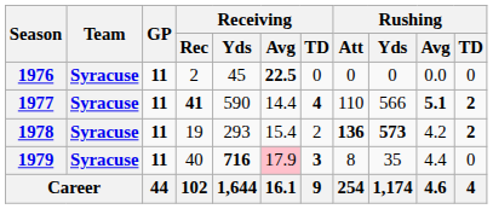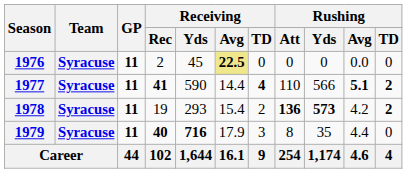1976 | Receiving / Avg: no background -> khaki background
1979 | Receiving / Rec: normal -> bold
1979 | Receiving / Avg: pink background -> no background
1979 | Receiving / TD: bold -> normal
